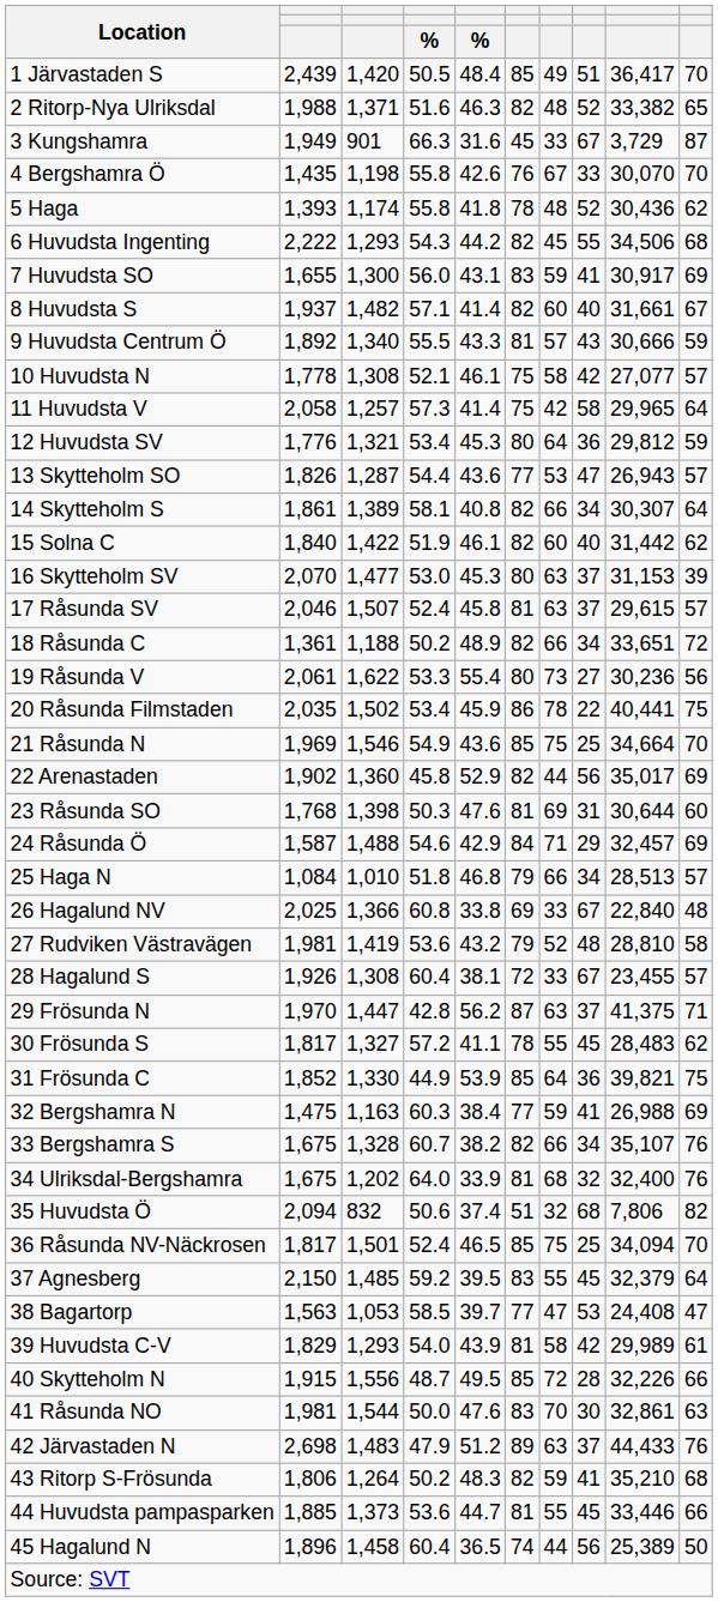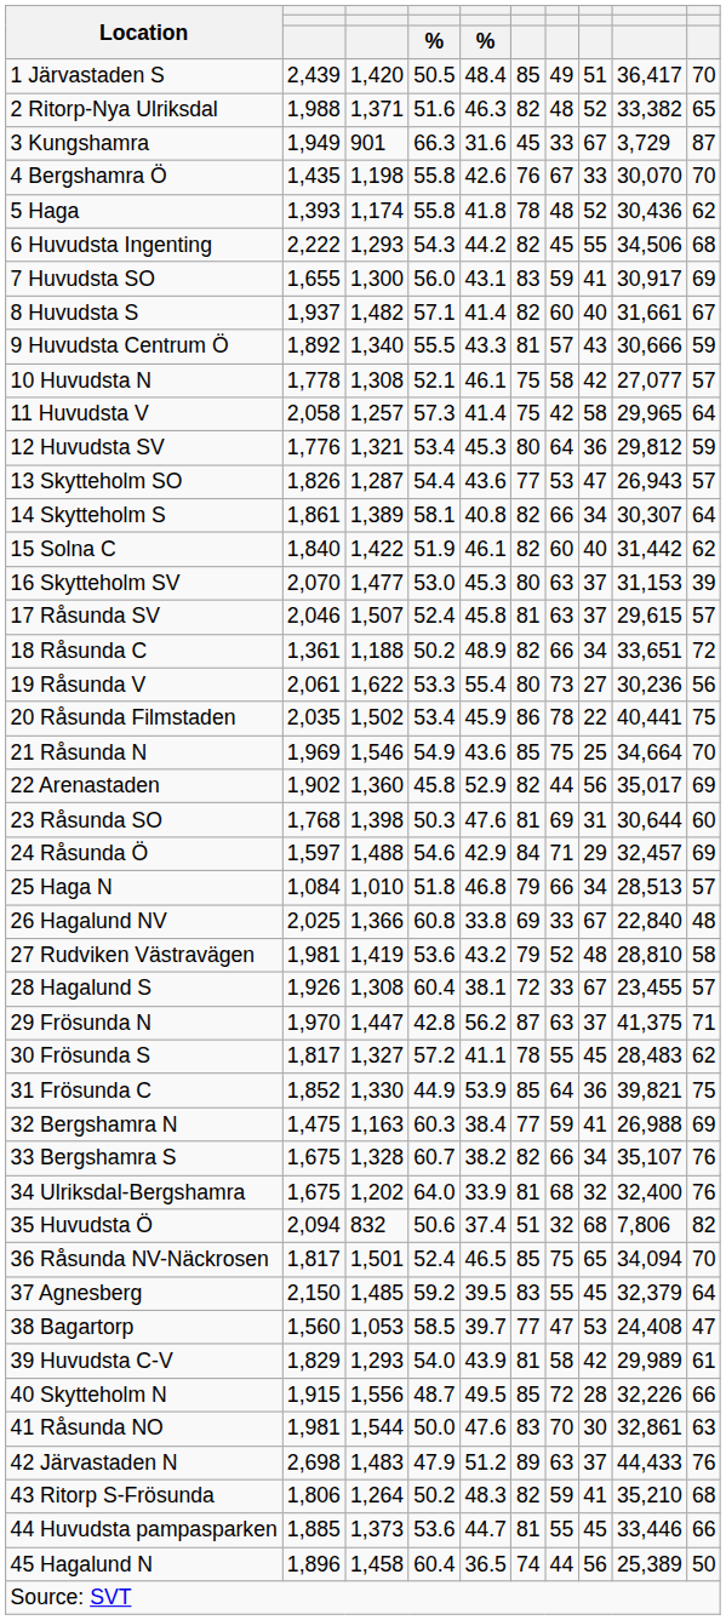24 Råsunda Ö | column 2: 1,587 -> 1,597
36 Råsunda NV-Näckrosen | column 8: 25 -> 65
38 Bagartorp | column 2: 1,563 -> 1,560
